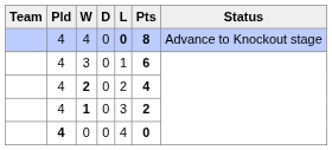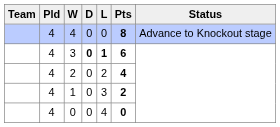row 2 | L: bold -> normal
row 3 | D: normal -> bold
row 3 | L: normal -> bold
row 4 | W: bold -> normal
row 5 | W: bold -> normal
row 6 | Pld: bold -> normal
